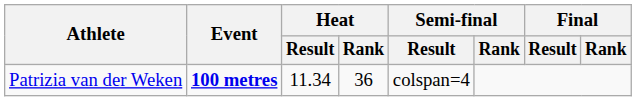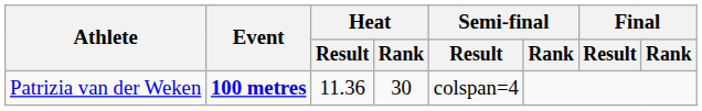Patrizia van der Weken | Heat / Result: 11.34 -> 11.36
Patrizia van der Weken | Heat / Rank: 36 -> 30
